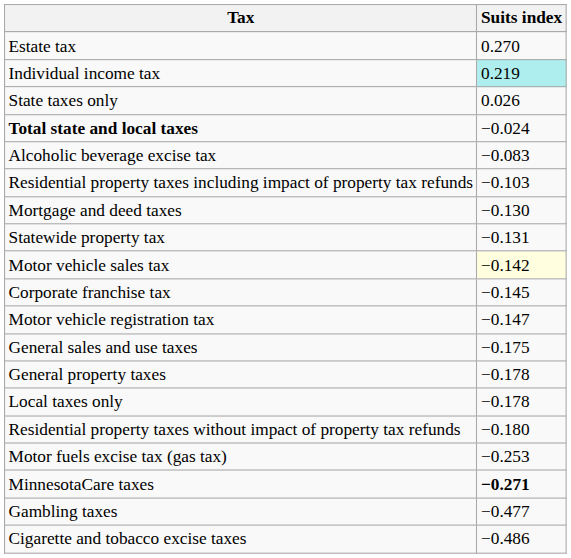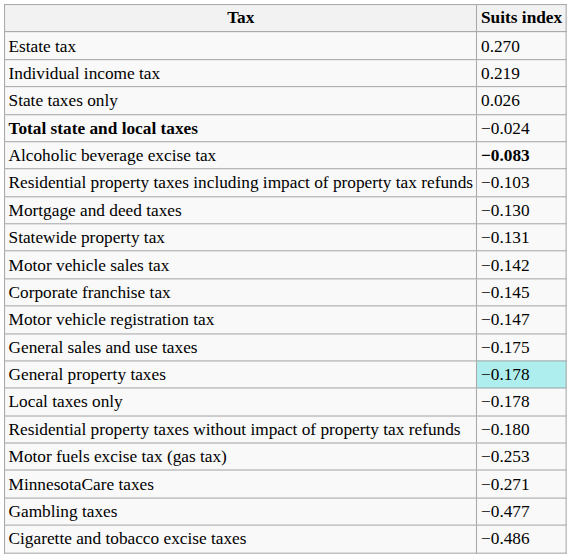Individual income tax | Suits index: paleturquoise background -> no background
Alcoholic beverage excise tax | Suits index: normal -> bold
Motor vehicle sales tax | Suits index: lightyellow background -> no background
General property taxes | Suits index: no background -> paleturquoise background
MinnesotaCare taxes | Suits index: bold -> normal
